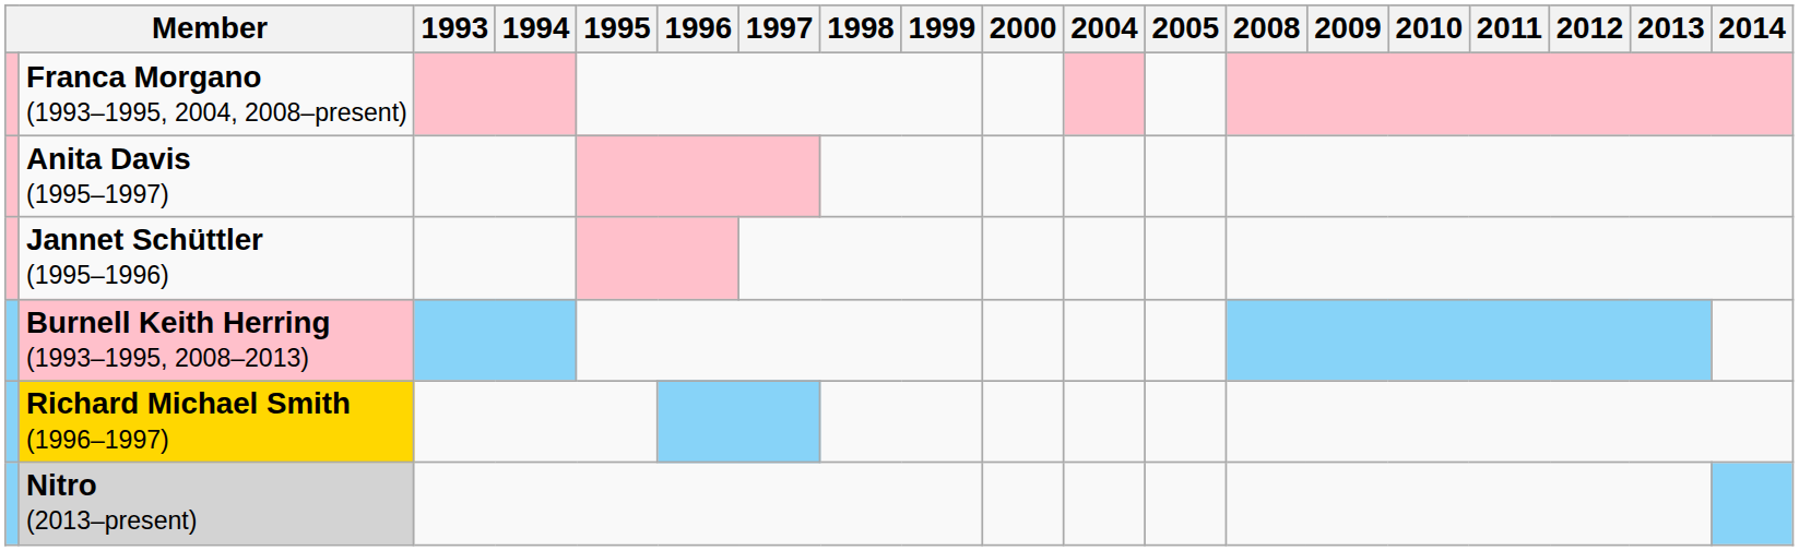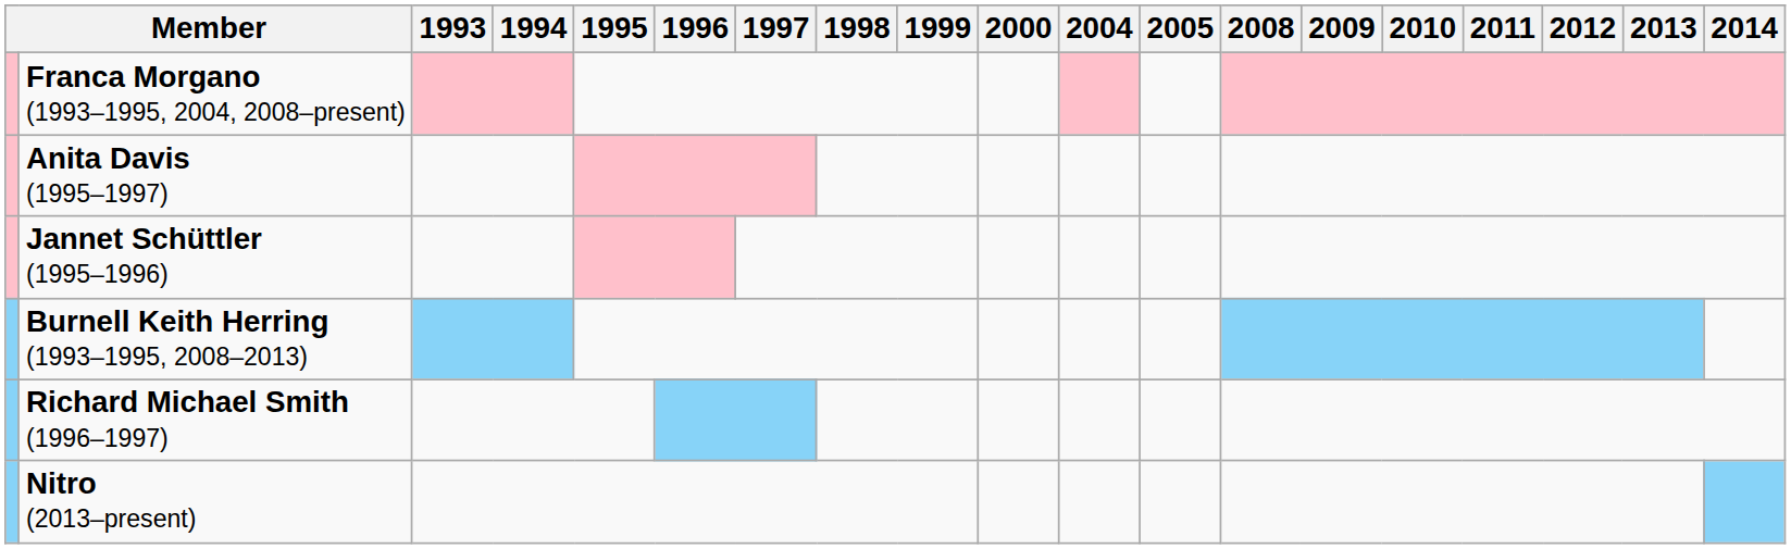Burnell Keith Herring (1993–1995, 2008–2013) | column 2: pink background -> no background
Richard Michael Smith (1996–1997) | column 2: gold background -> no background
Nitro (2013–present) | column 2: lightgrey background -> no background
